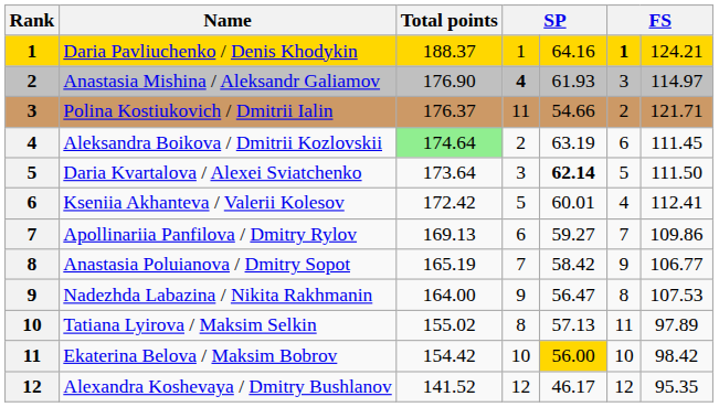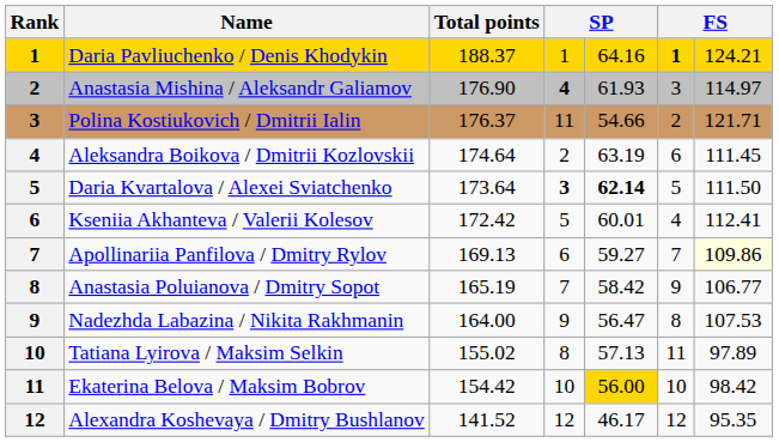Aleksandra Boikova / Dmitrii Kozlovskii | Total points: lightgreen background -> no background
Daria Kvartalova / Alexei Sviatchenko | column 4: normal -> bold
Apollinariia Panfilova / Dmitry Rylov | column 7: no background -> lightyellow background
